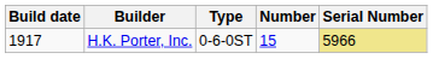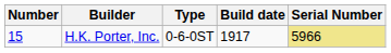columns swapped: Number <-> Build date
